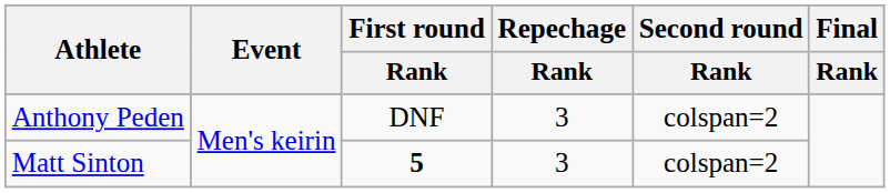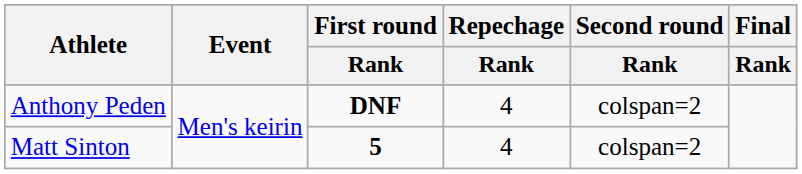Anthony Peden | First round / Rank: normal -> bold
Anthony Peden | Repechage / Rank: 3 -> 4
Matt Sinton | Repechage / Rank: 3 -> 4
